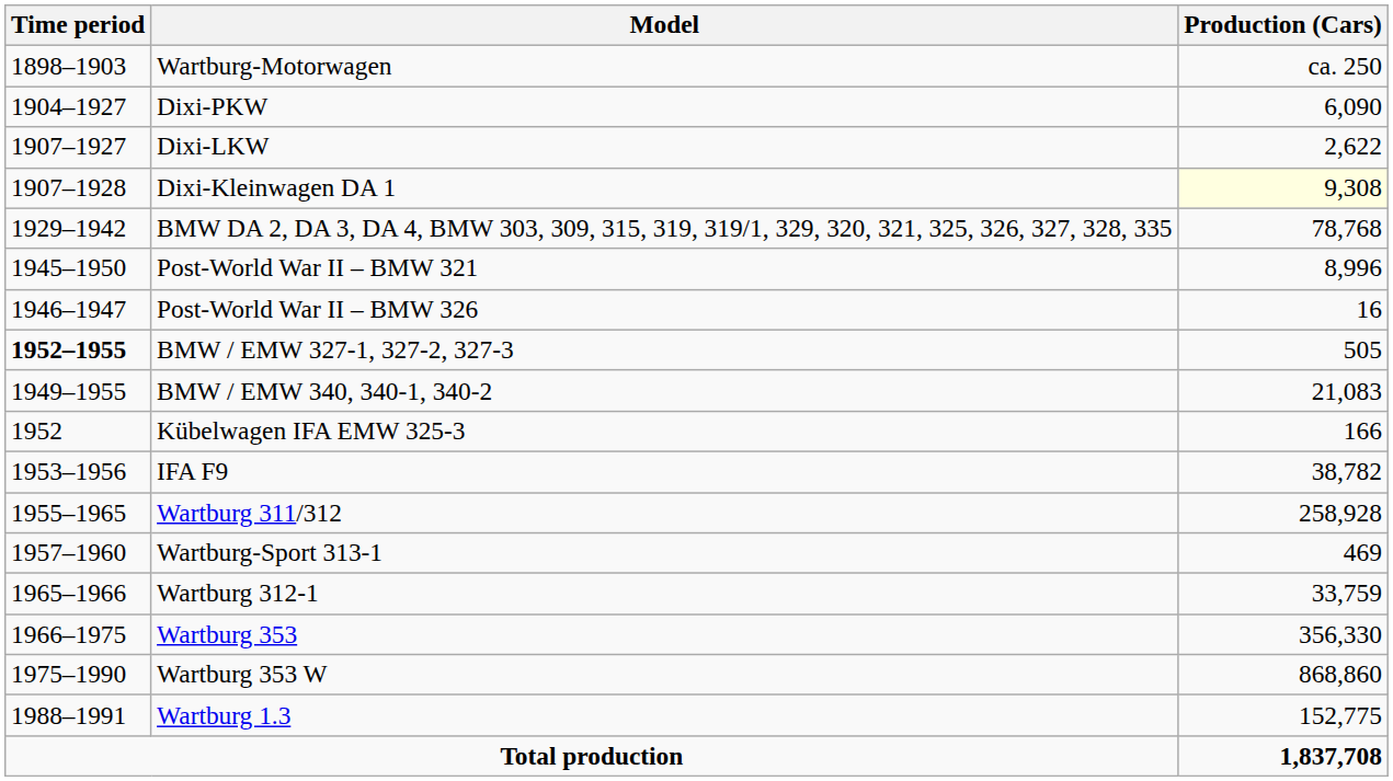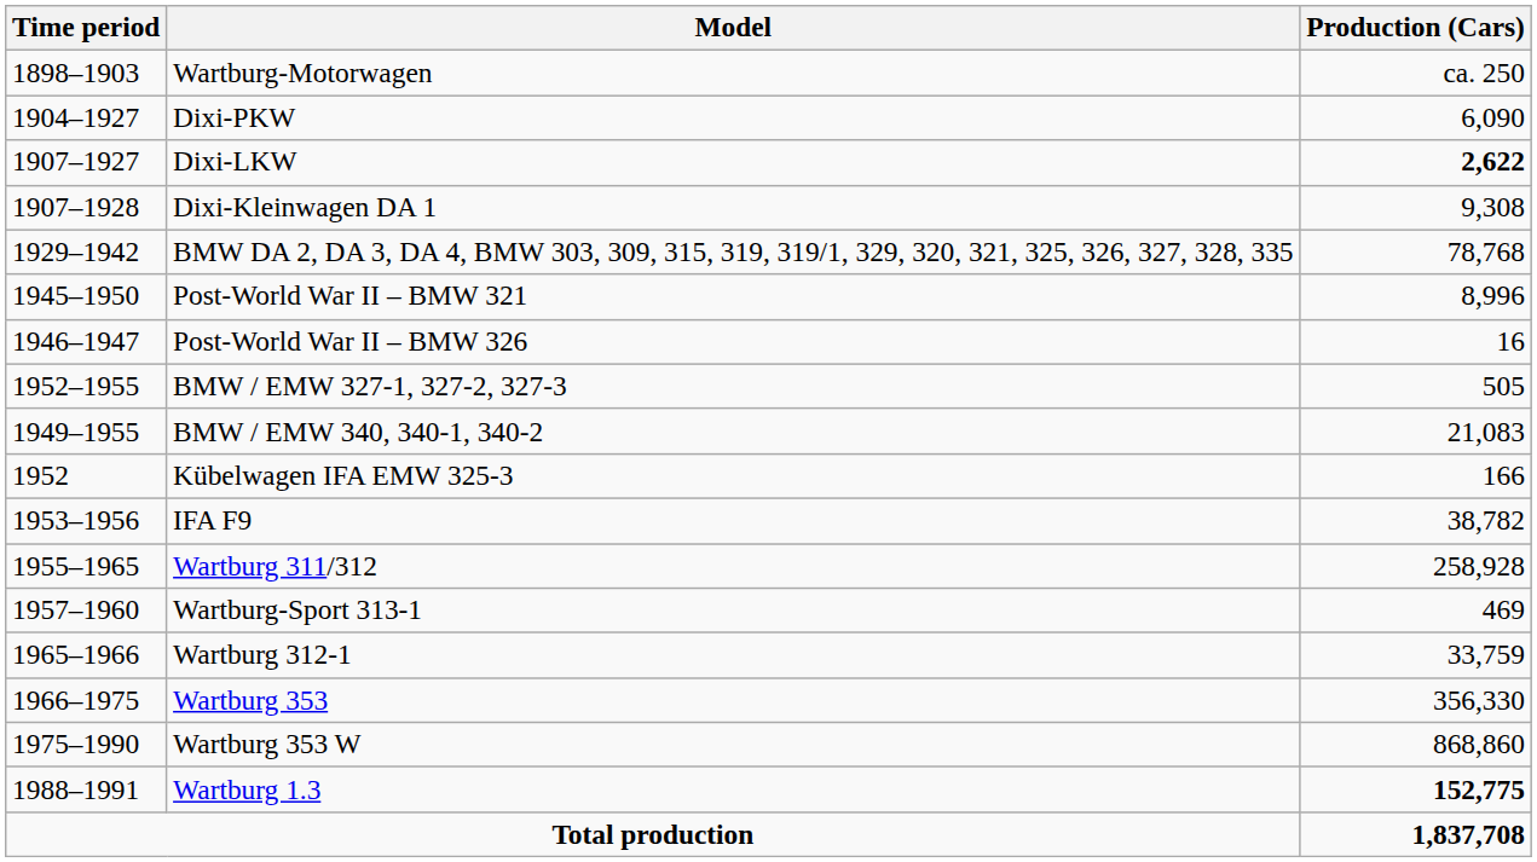Dixi-LKW | Production (Cars): normal -> bold
Dixi-Kleinwagen DA 1 | Production (Cars): lightyellow background -> no background
BMW / EMW 327-1, 327-2, 327-3 | Time period: bold -> normal
Wartburg 1.3 | Production (Cars): normal -> bold
